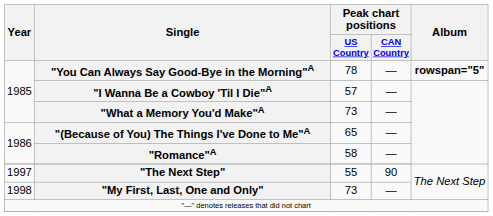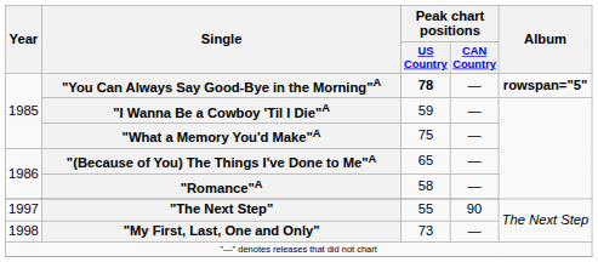"You Can Always Say Good-Bye in the Morning"A | Peak chart positions / US Country: normal -> bold
"I Wanna Be a Cowboy 'Til I Die"A | Peak chart positions / US Country: 57 -> 59
"What a Memory You'd Make"A | Peak chart positions / US Country: 73 -> 75
